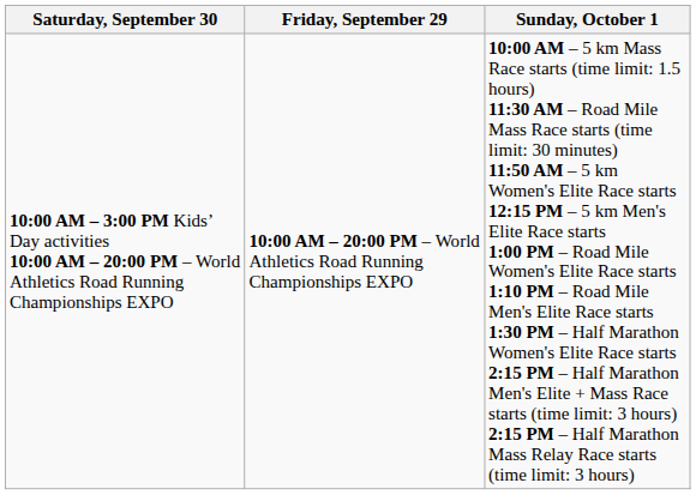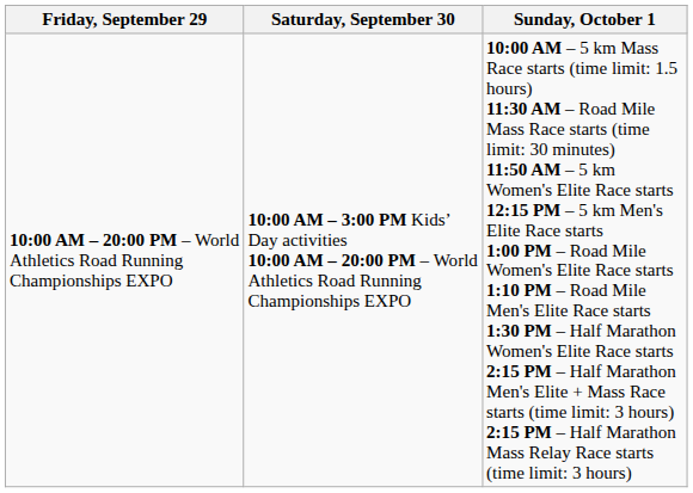columns swapped: Friday, September 29 <-> Saturday, September 30
